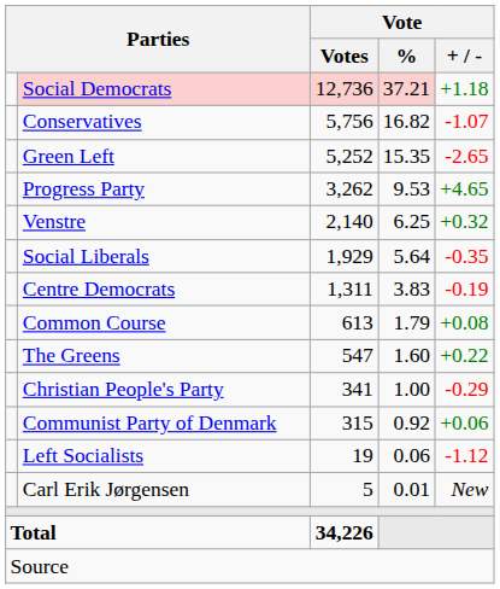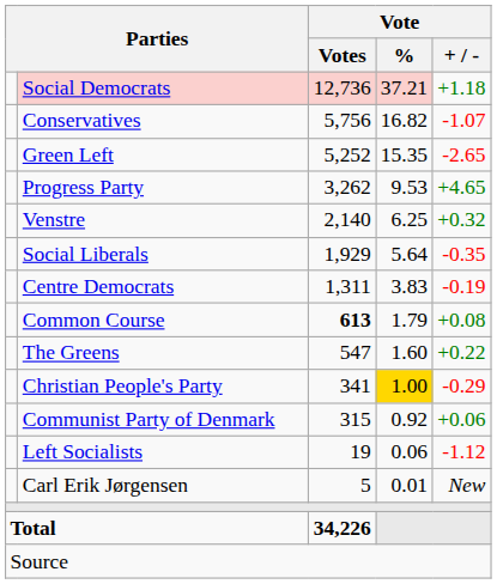Common Course | Vote / Votes: normal -> bold
Christian People's Party | Vote / %: no background -> gold background
